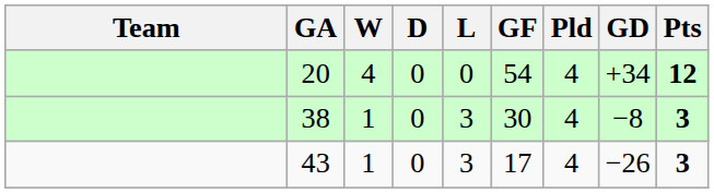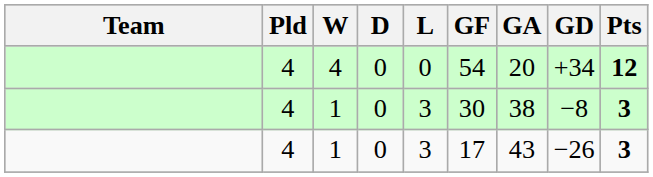columns swapped: Pld <-> GA
